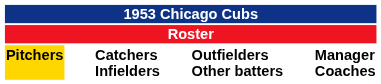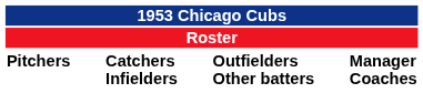Pitchers | column 1: gold background -> no background
